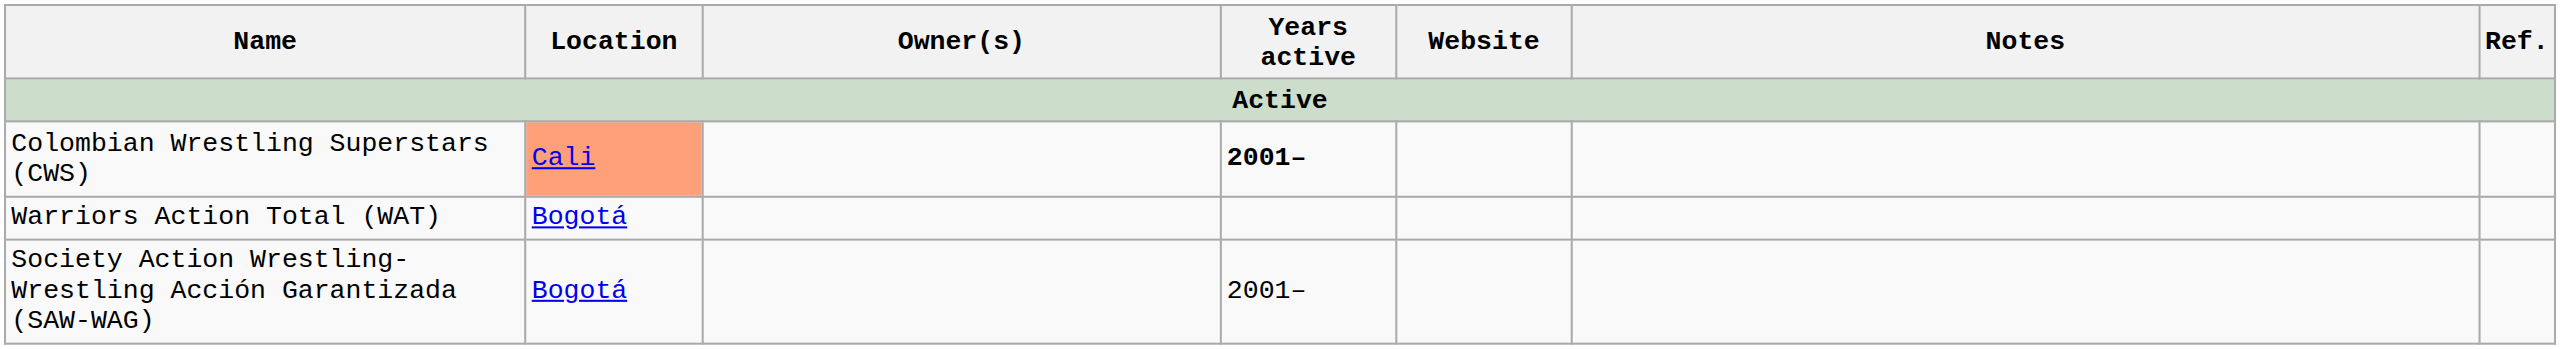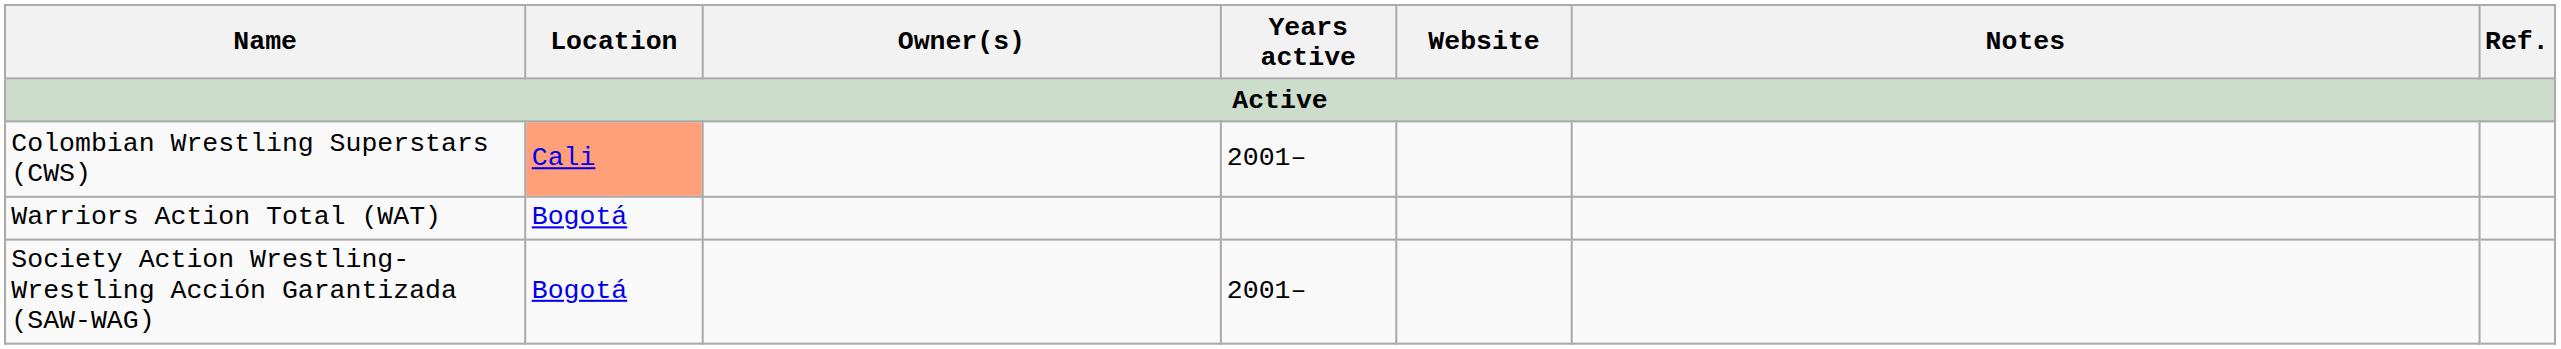Colombian Wrestling Superstars (CWS) | Years active: bold -> normal
